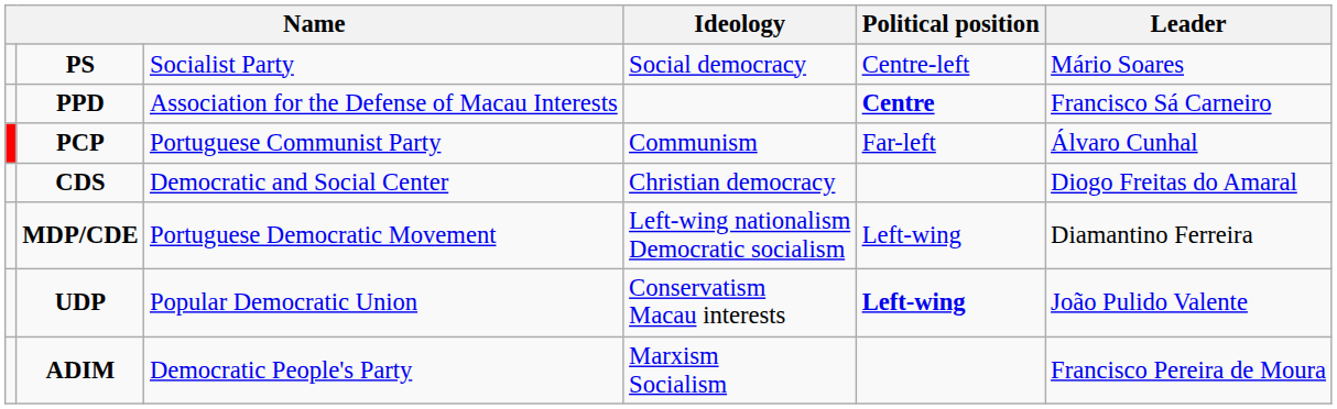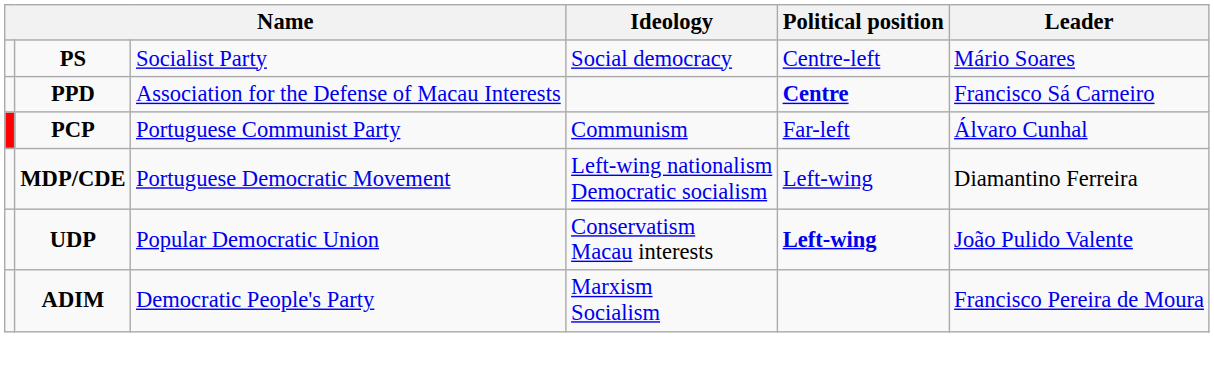- row: CDS | Democratic and Social Center | Christian democracy | Diogo Freitas do Amaral
